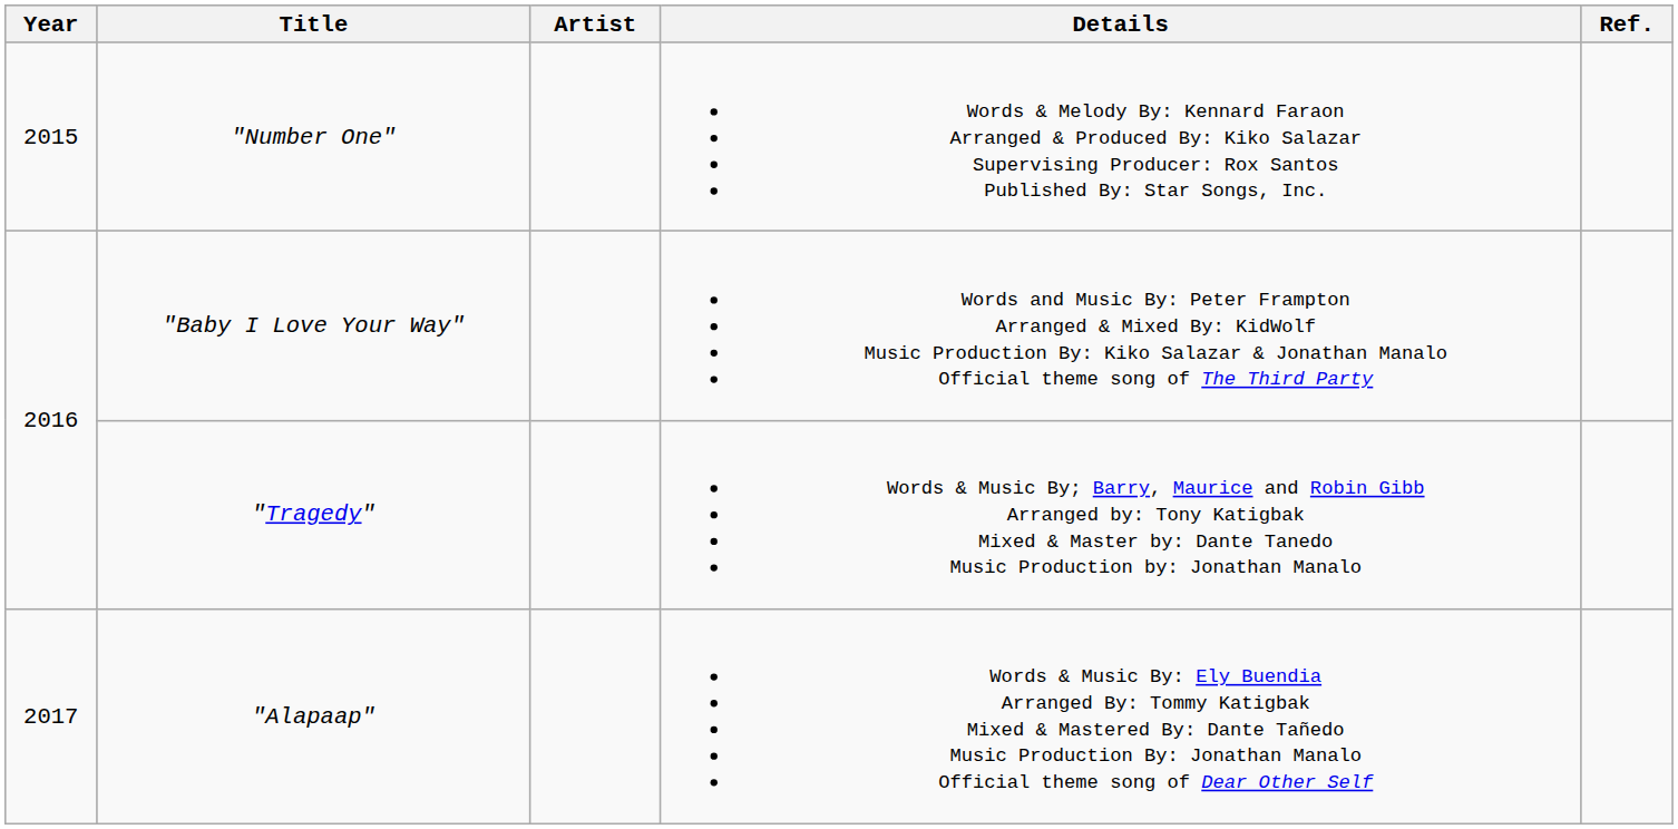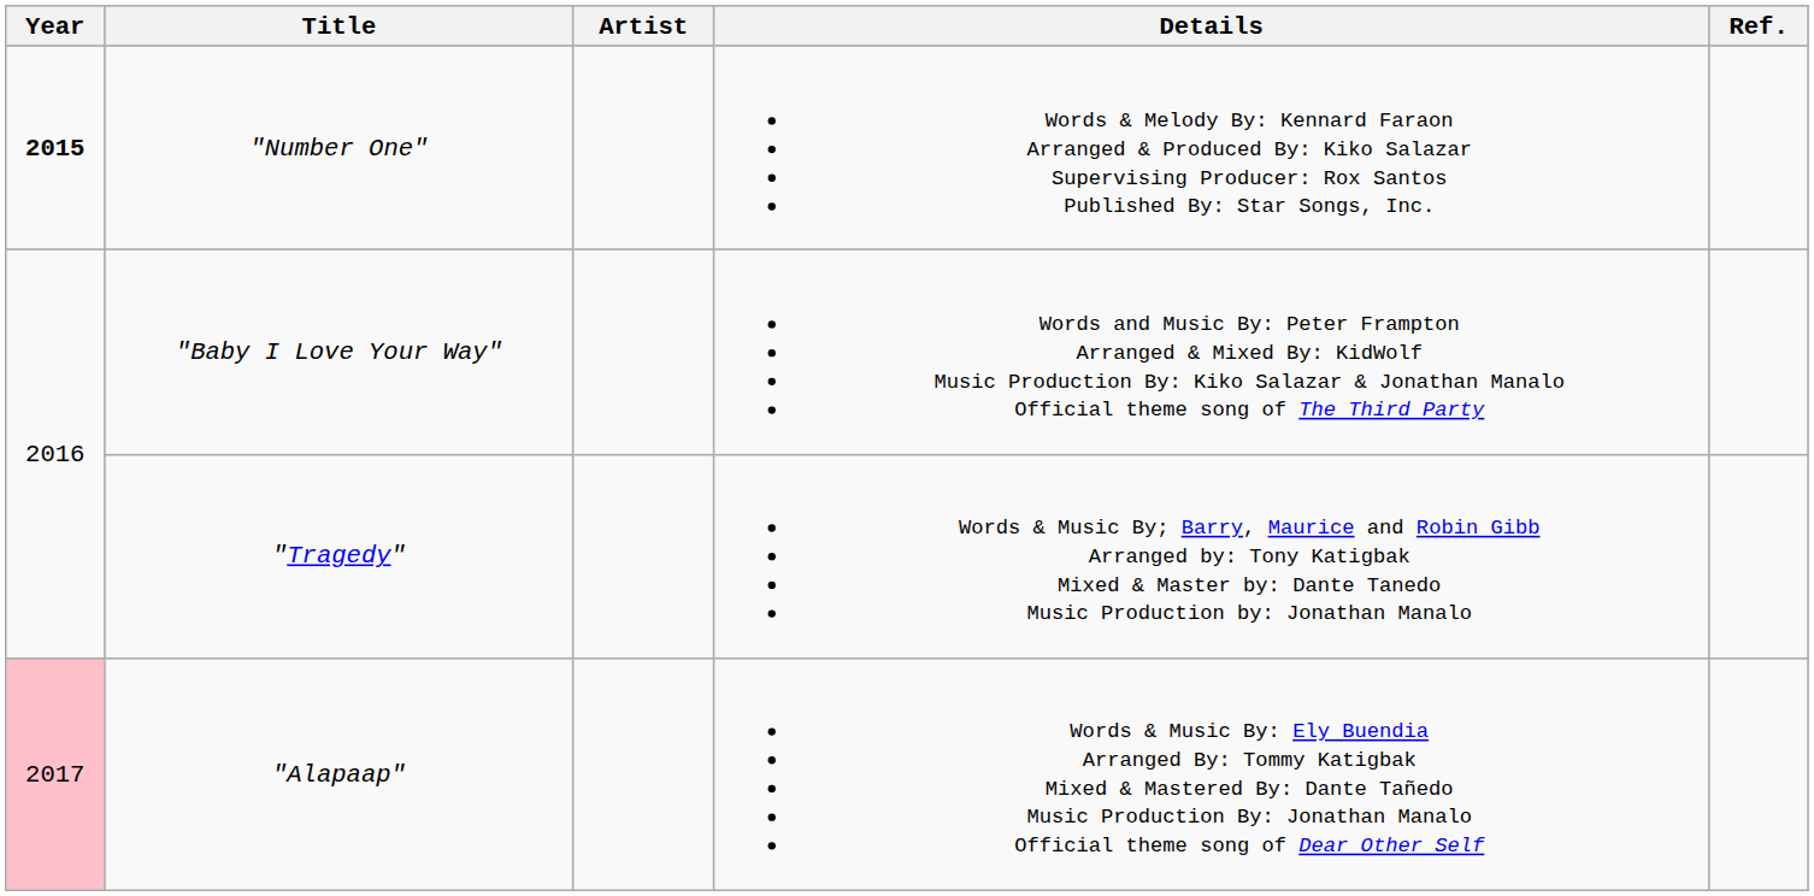"Number One" | Year: normal -> bold
"Alapaap" | Year: no background -> pink background
